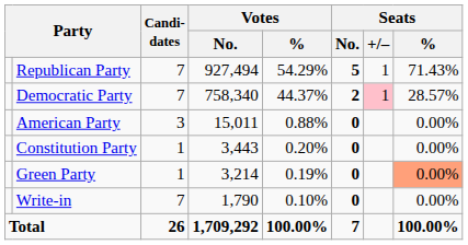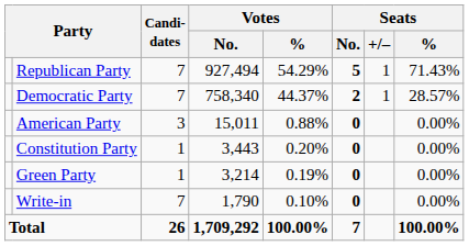Democratic Party | Seats / +/–: pink background -> no background
Green Party | Seats / %: lightsalmon background -> no background
